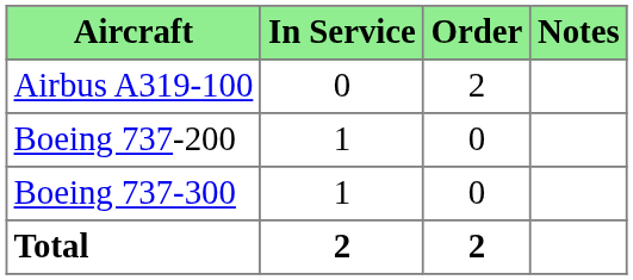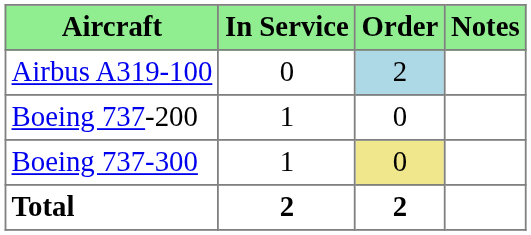Airbus A319-100 | Order: no background -> lightblue background
Boeing 737-300 | Order: no background -> khaki background
